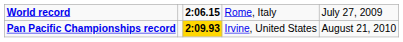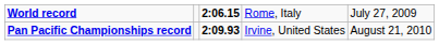Pan Pacific Championships record | column 3: gold background -> no background
